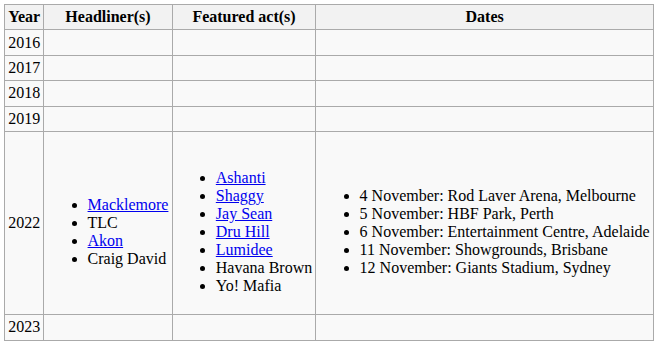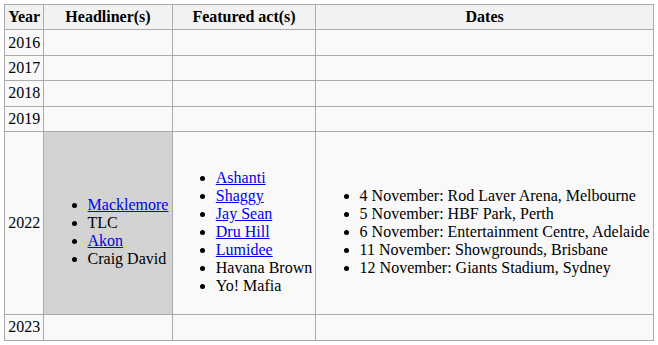2022 | Headliner(s): no background -> lightgrey background
